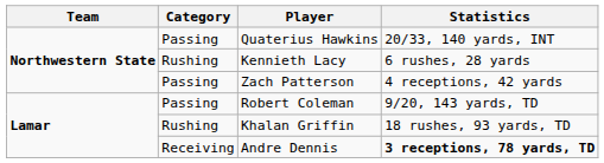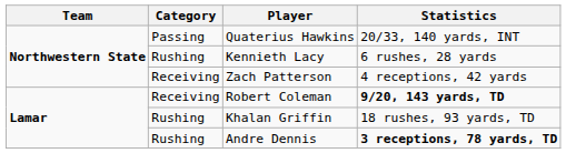Zach Patterson | Category: Passing -> Receiving
Robert Coleman | Category: Passing -> Receiving
Robert Coleman | Statistics: normal -> bold
Andre Dennis | Category: Receiving -> Rushing
